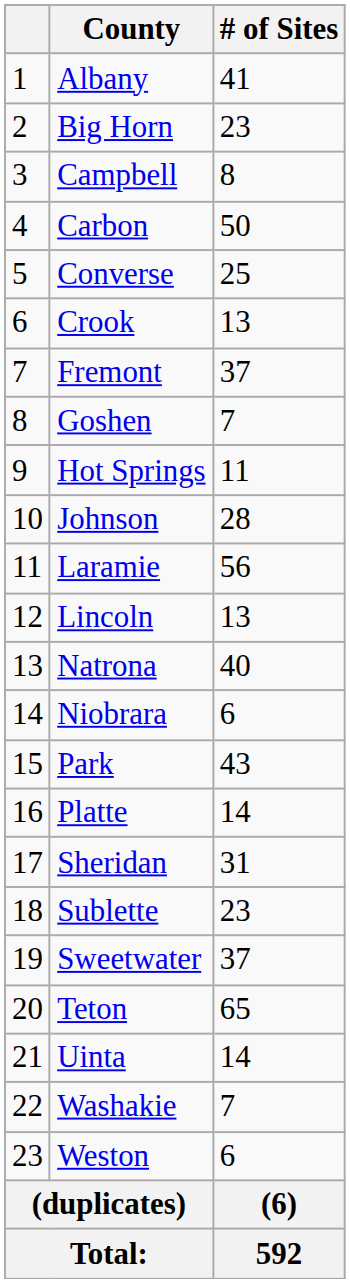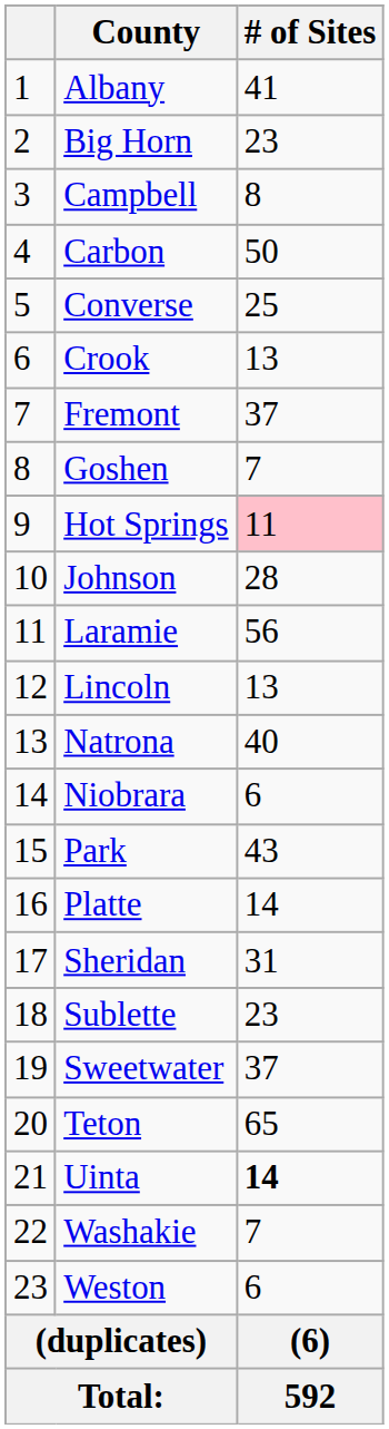Hot Springs | # of Sites: no background -> pink background
Uinta | # of Sites: normal -> bold
